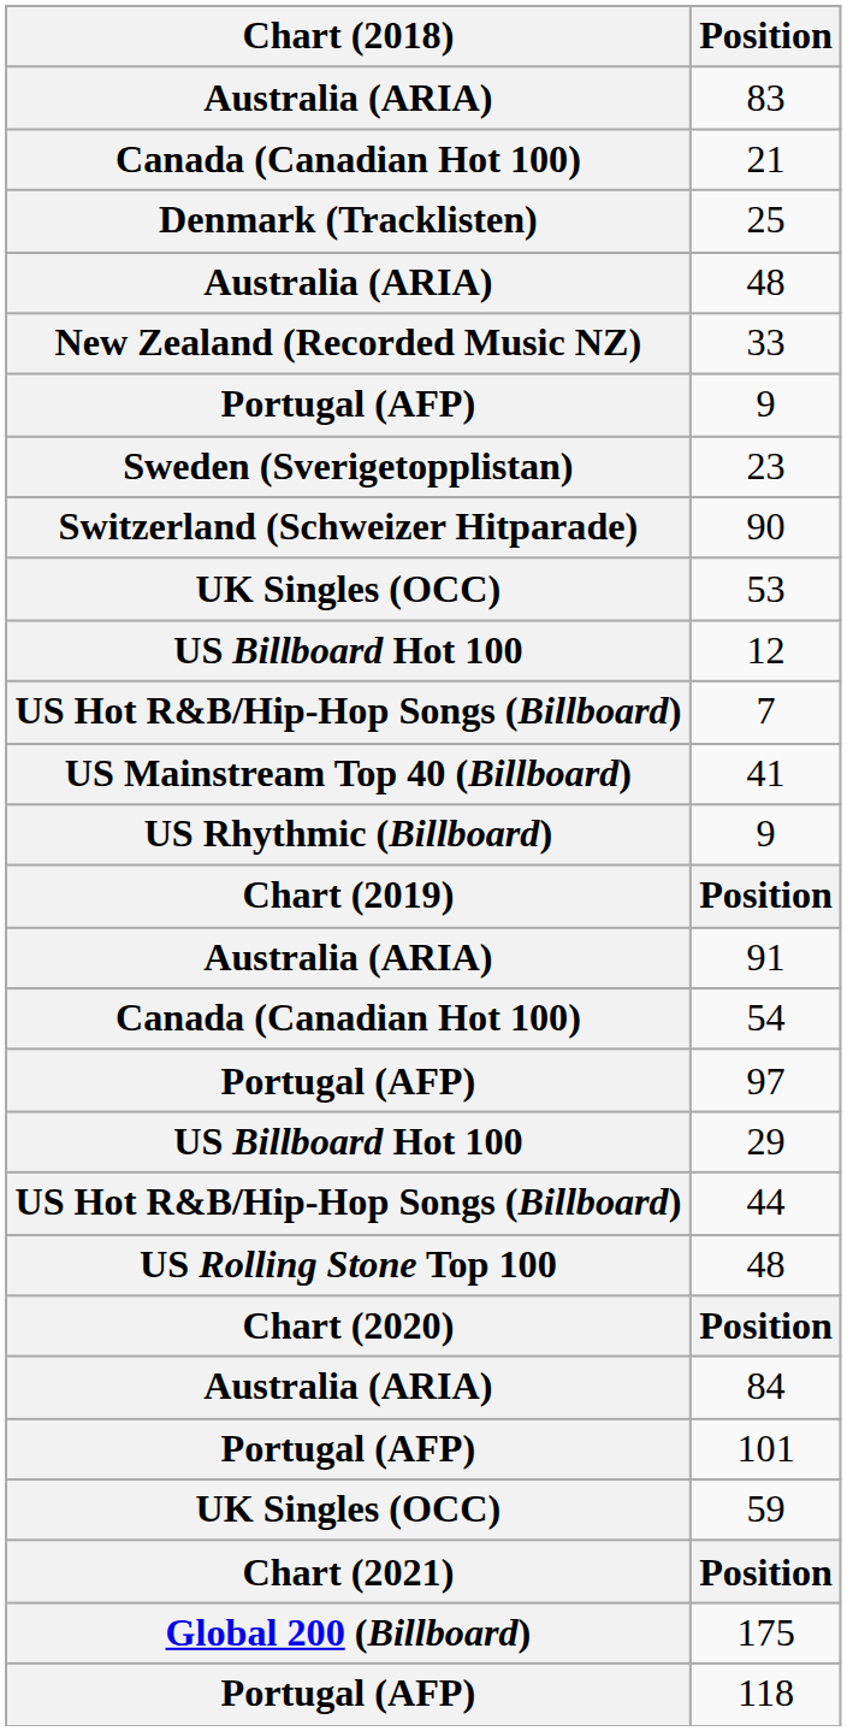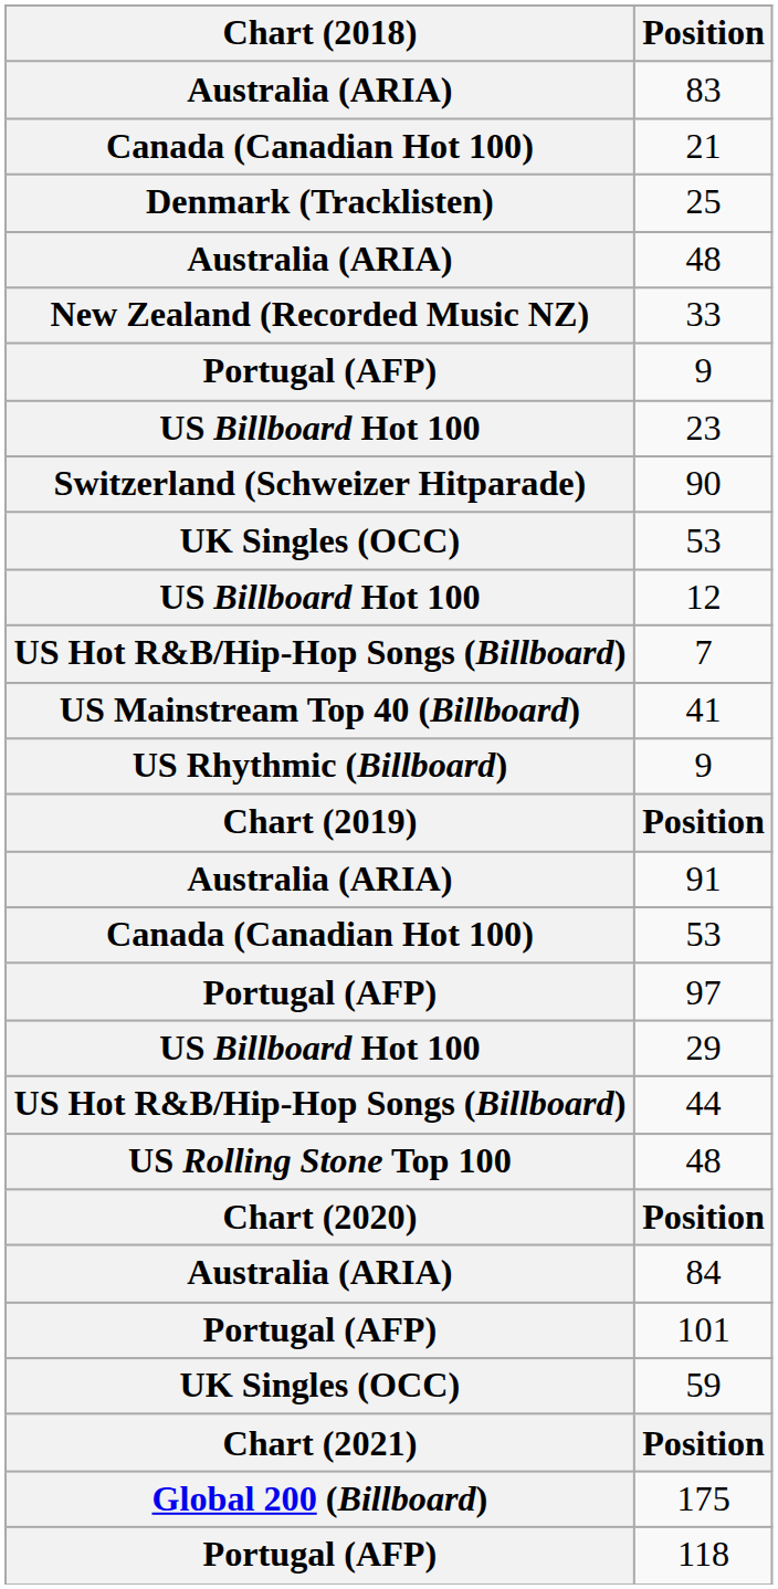row 8 | Chart (2018): Sweden (Sverigetopplistan) -> US Billboard Hot 100
row 17 | Position: 54 -> 53
